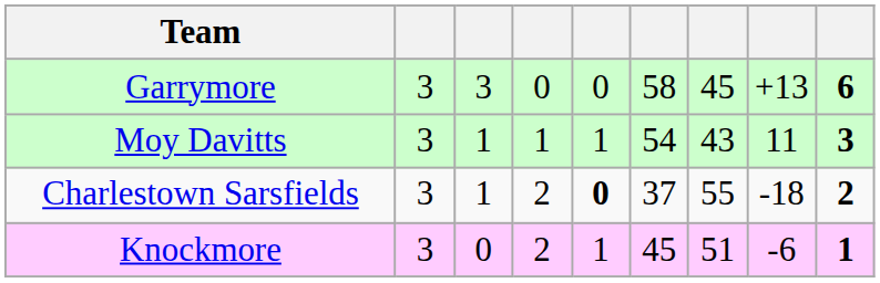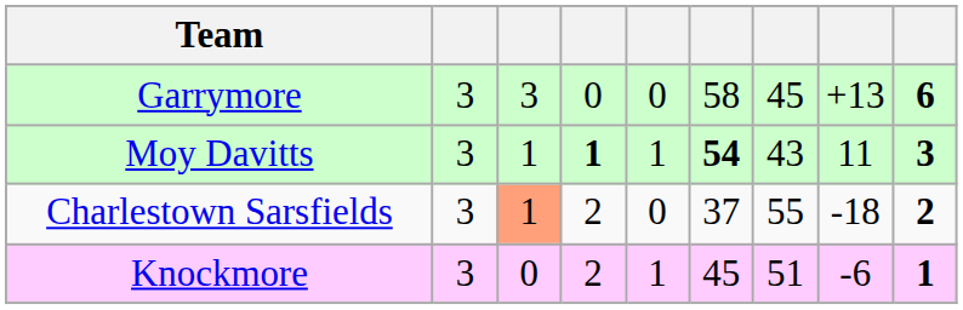Moy Davitts | column 4: normal -> bold
Moy Davitts | column 6: normal -> bold
Charlestown Sarsfields | column 3: no background -> lightsalmon background
Charlestown Sarsfields | column 5: bold -> normal
